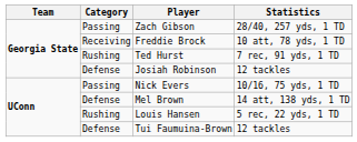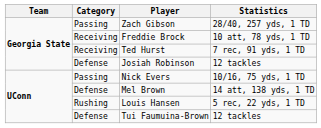Ted Hurst | Category: Rushing -> Receiving
